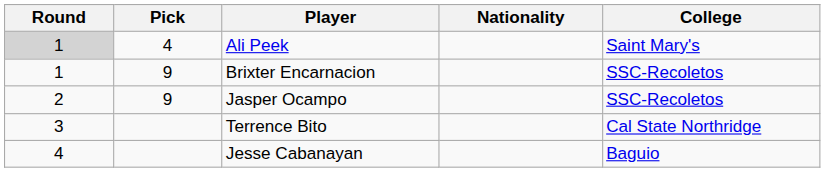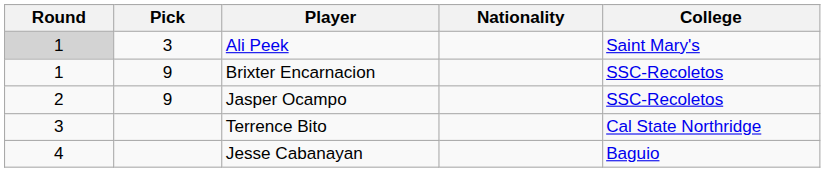Ali Peek | Pick: 4 -> 3
